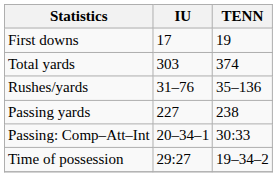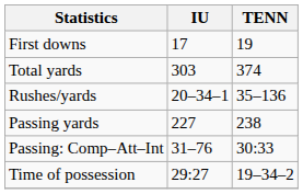Rushes/yards | IU: 31–76 -> 20–34–1
Passing: Comp–Att–Int | IU: 20–34–1 -> 31–76
